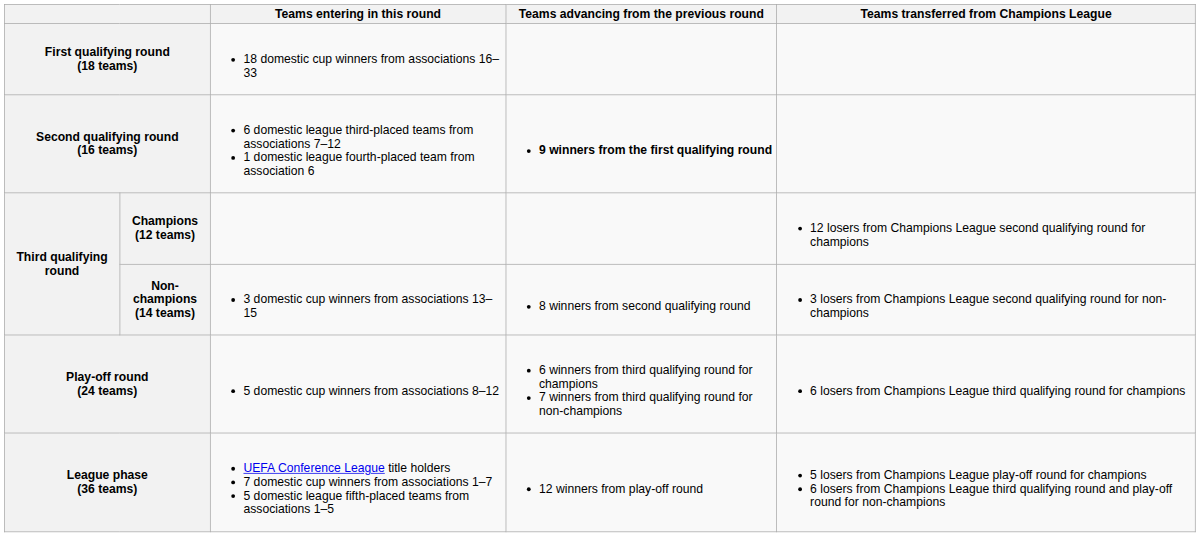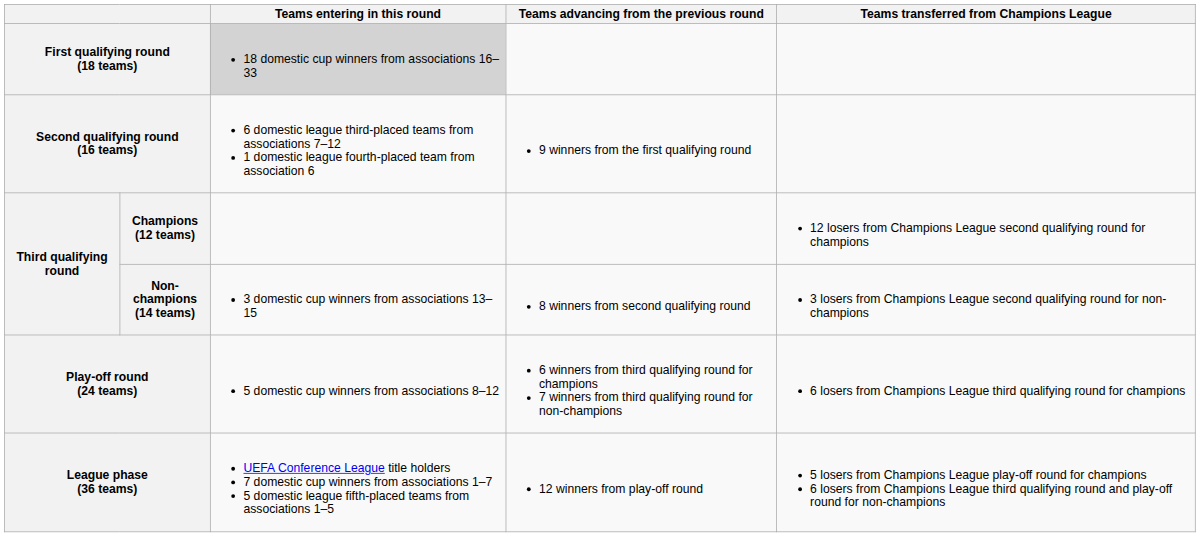First qualifying round (18 teams) | Teams entering in this round: no background -> lightgrey background
Second qualifying round (16 teams) | Teams advancing from the previous round: bold -> normal
